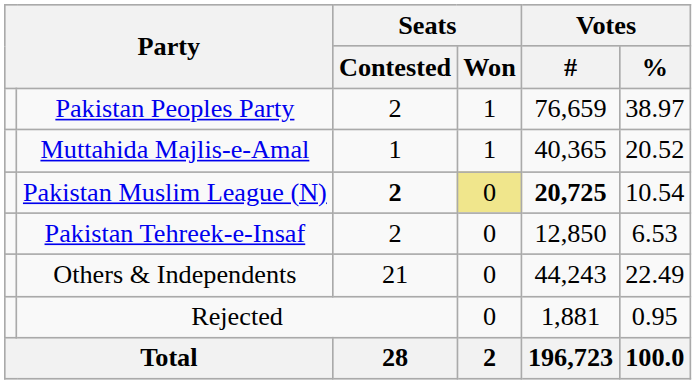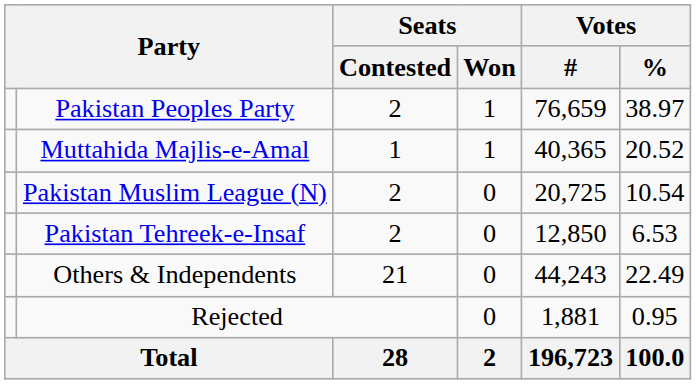Pakistan Muslim League (N) | Seats / Contested: bold -> normal
Pakistan Muslim League (N) | Seats / Won: khaki background -> no background
Pakistan Muslim League (N) | Votes / #: bold -> normal
